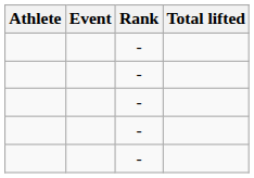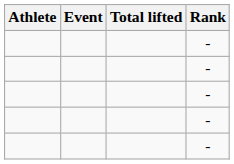columns swapped: Total lifted <-> Rank
